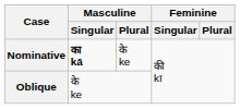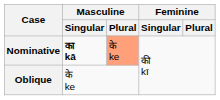Nominative | Masculine / Plural: no background -> lightsalmon background
